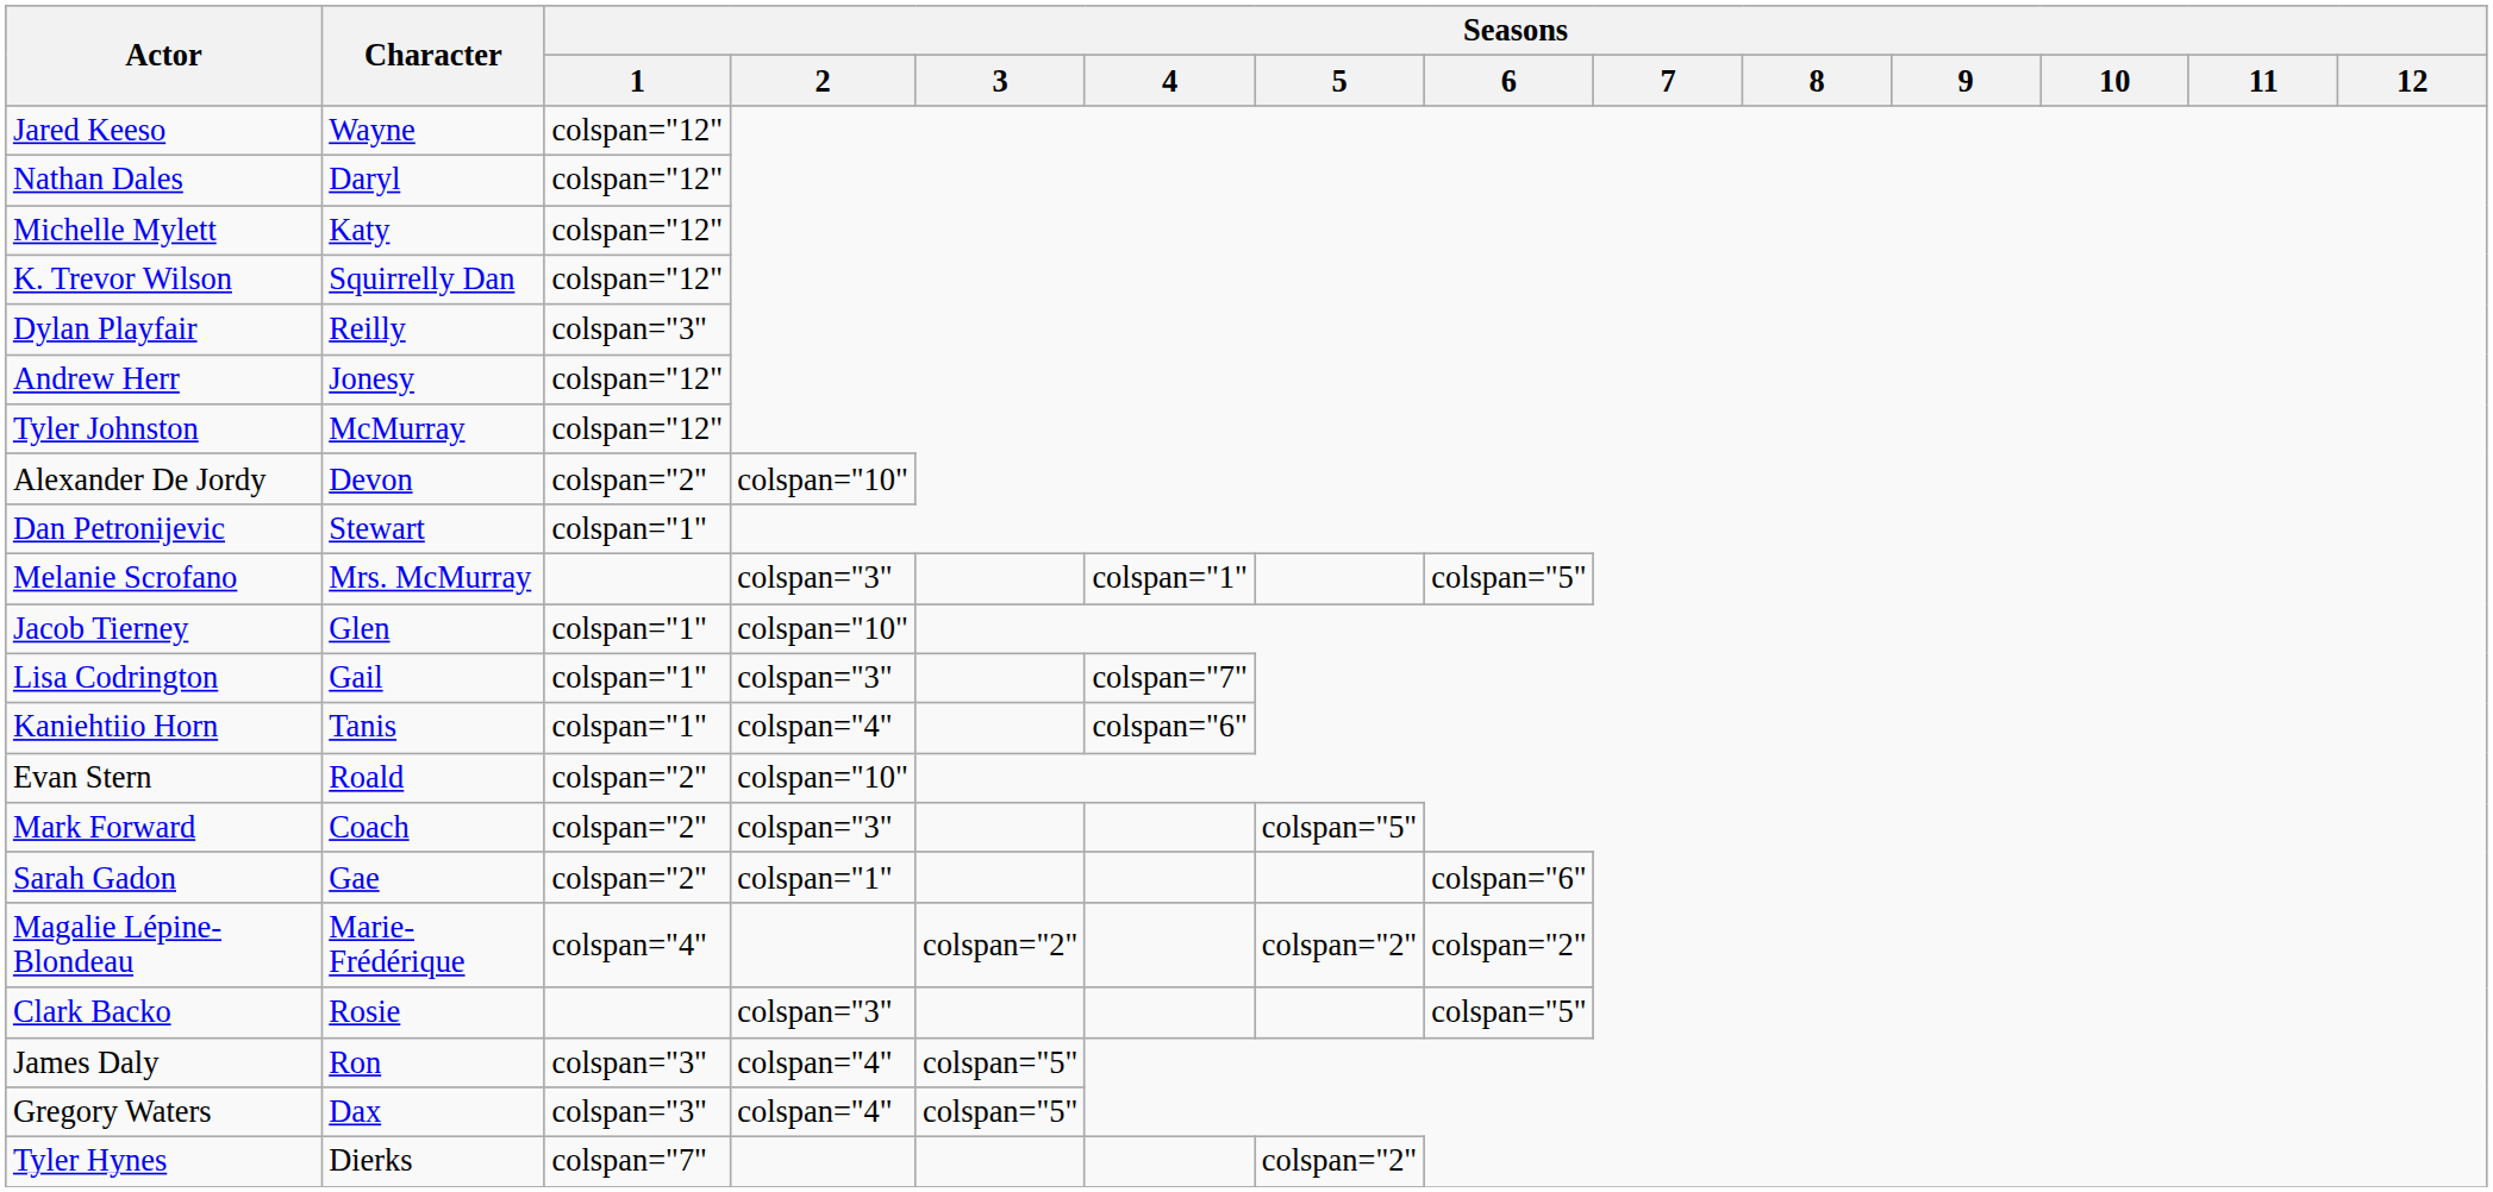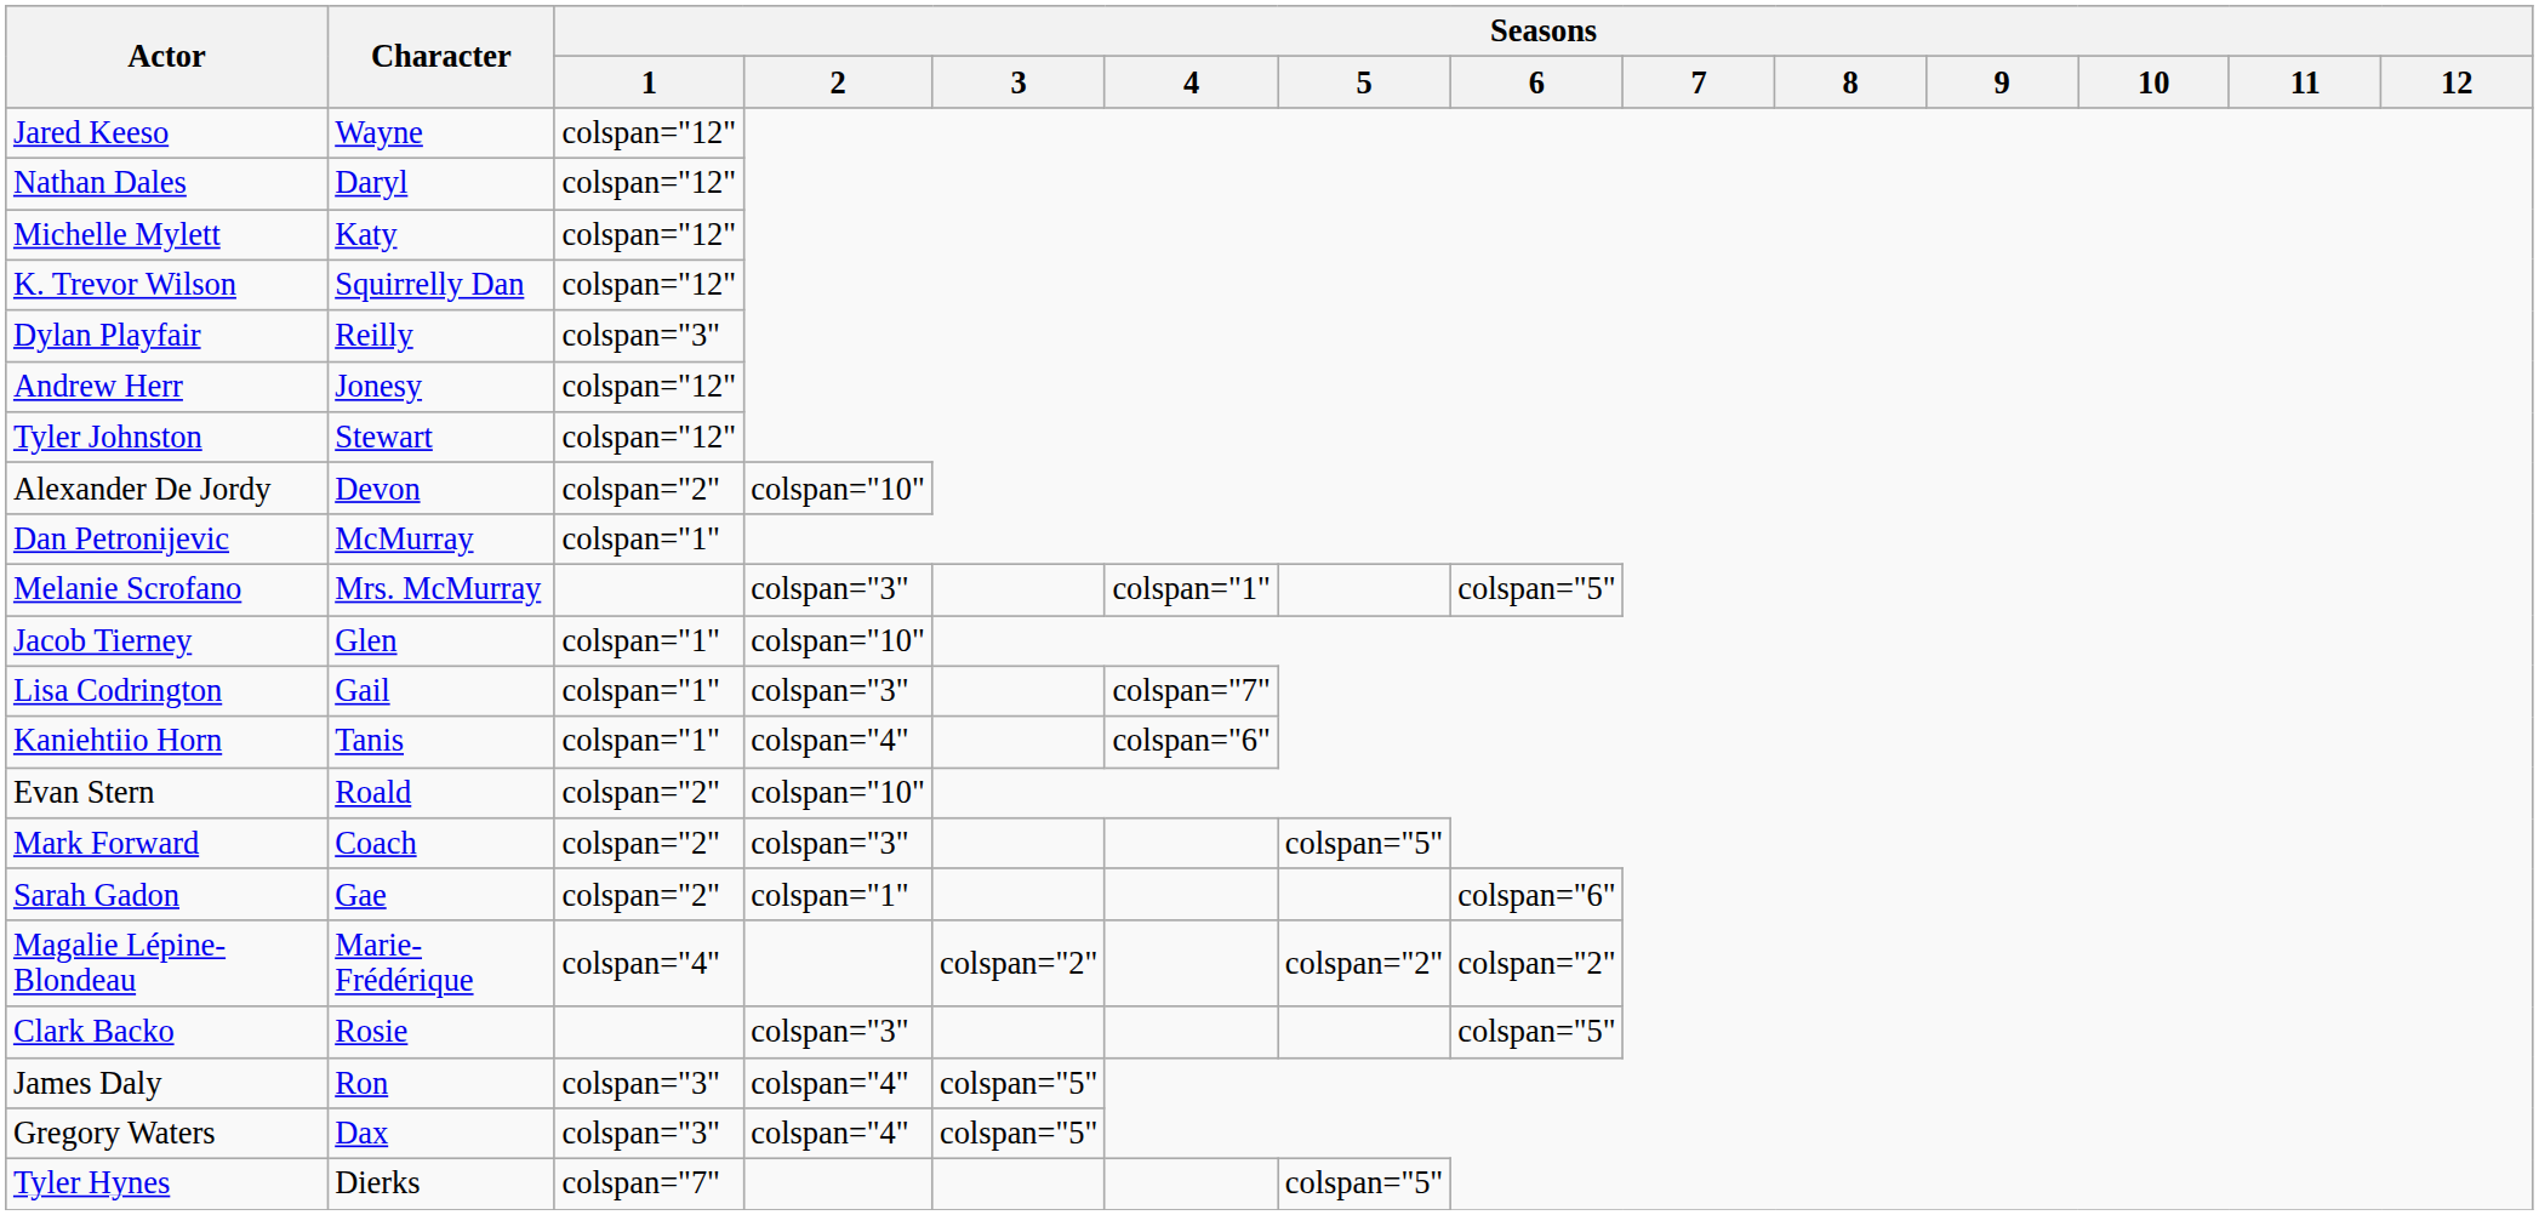Tyler Johnston | Character: McMurray -> Stewart
Dan Petronijevic | Character: Stewart -> McMurray
Tyler Hynes | Seasons / 5: colspan="2" -> colspan="5"
